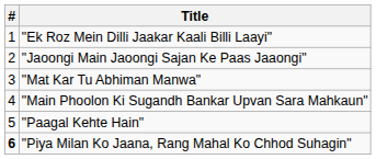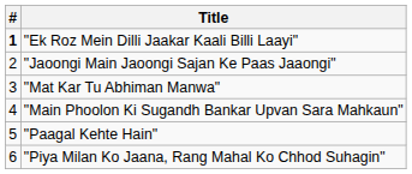"Ek Roz Mein Dilli Jaakar Kaali Billi Laayi" | #: normal -> bold
"Piya Milan Ko Jaana, Rang Mahal Ko Chhod Suhagin" | #: bold -> normal
